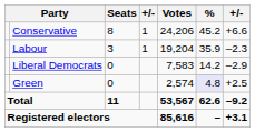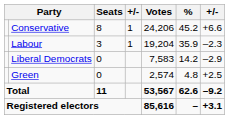Green | %: lavender background -> no background
